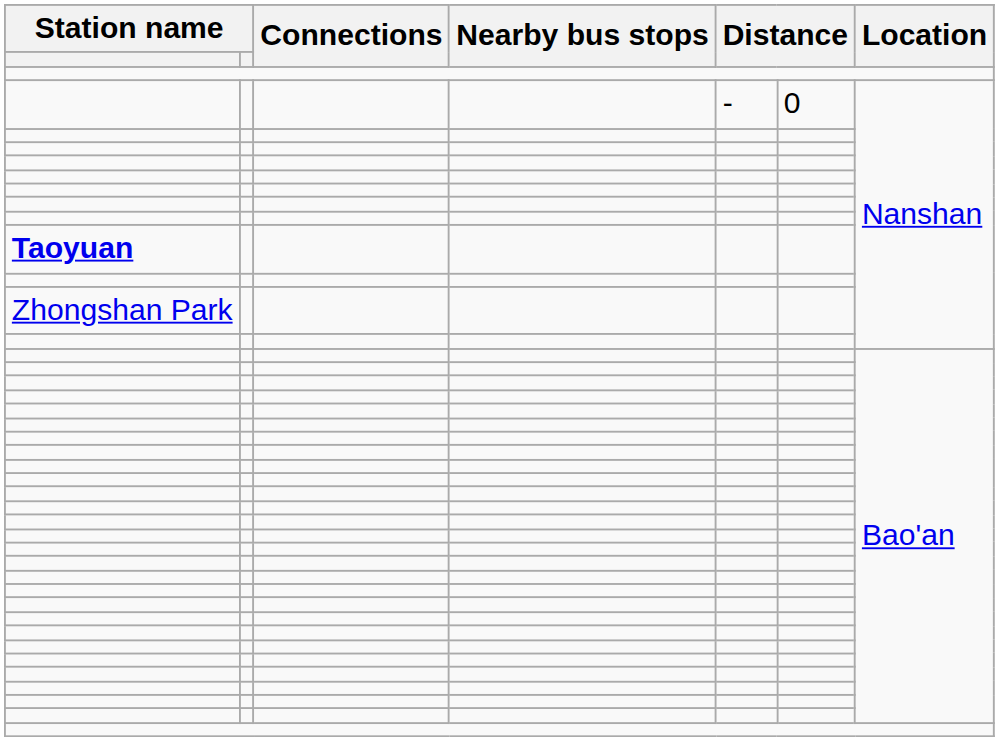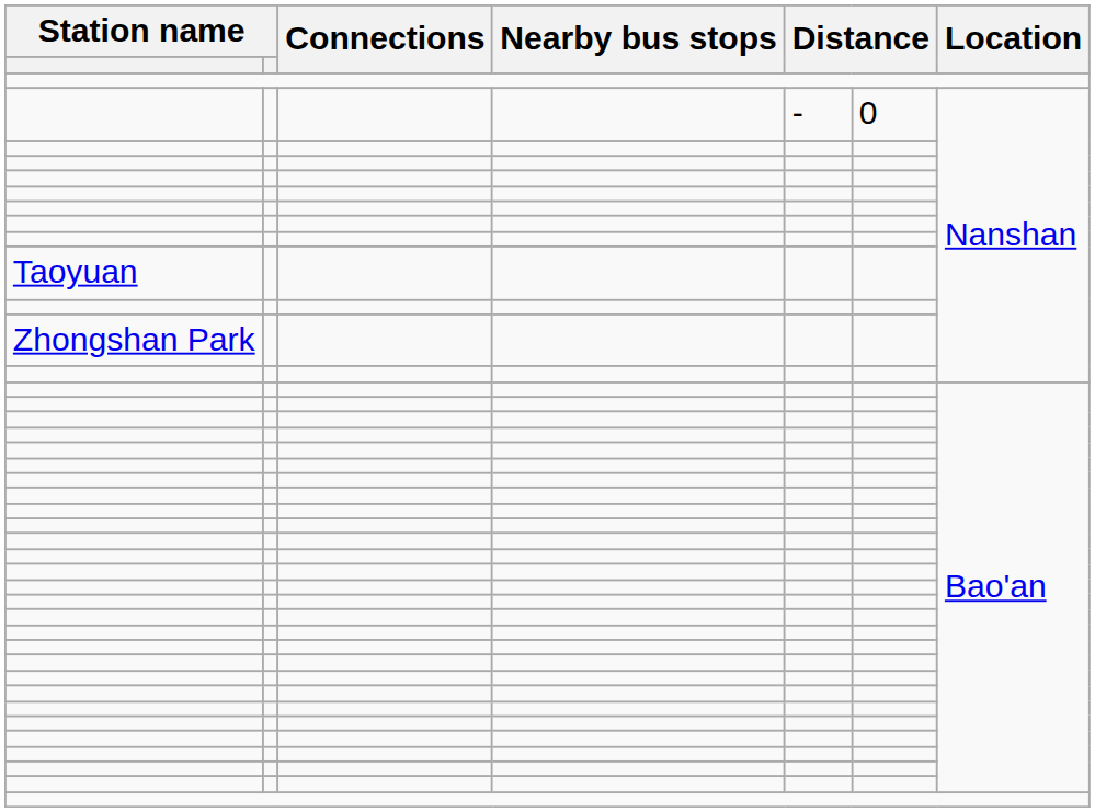Taoyuan | column 1: bold -> normal
